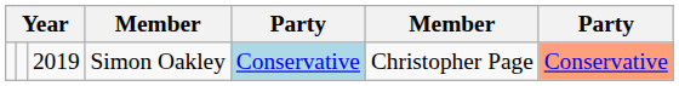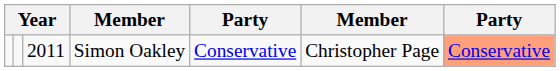Simon Oakley | column 3: 2019 -> 2011
Simon Oakley | column 5: lightblue background -> no background
